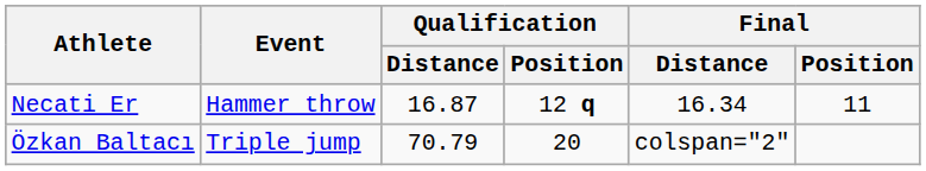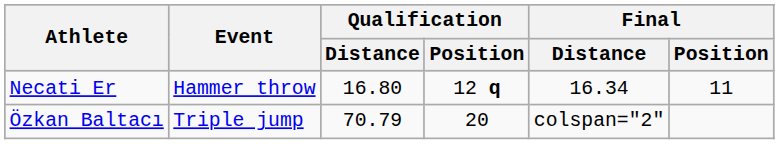Necati Er | Qualification / Distance: 16.87 -> 16.80
